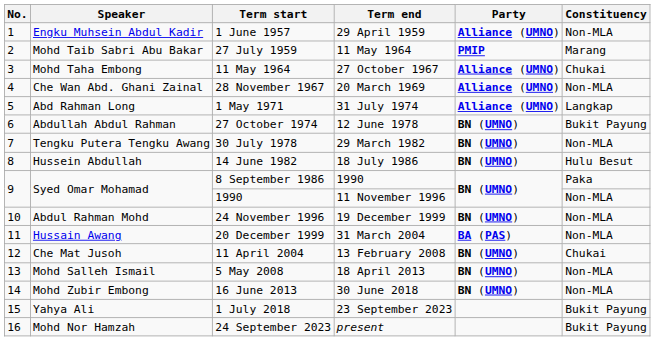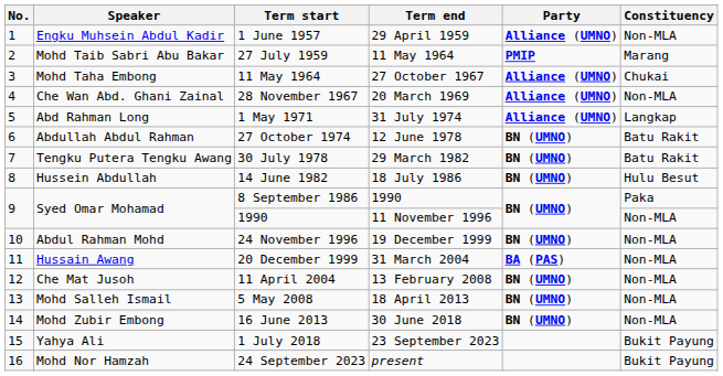27 October 1974 | Constituency: Bukit Payung -> Batu Rakit
30 July 1978 | Constituency: Non-MLA -> Batu Rakit
11 April 2004 | Constituency: Chukai -> Non-MLA
